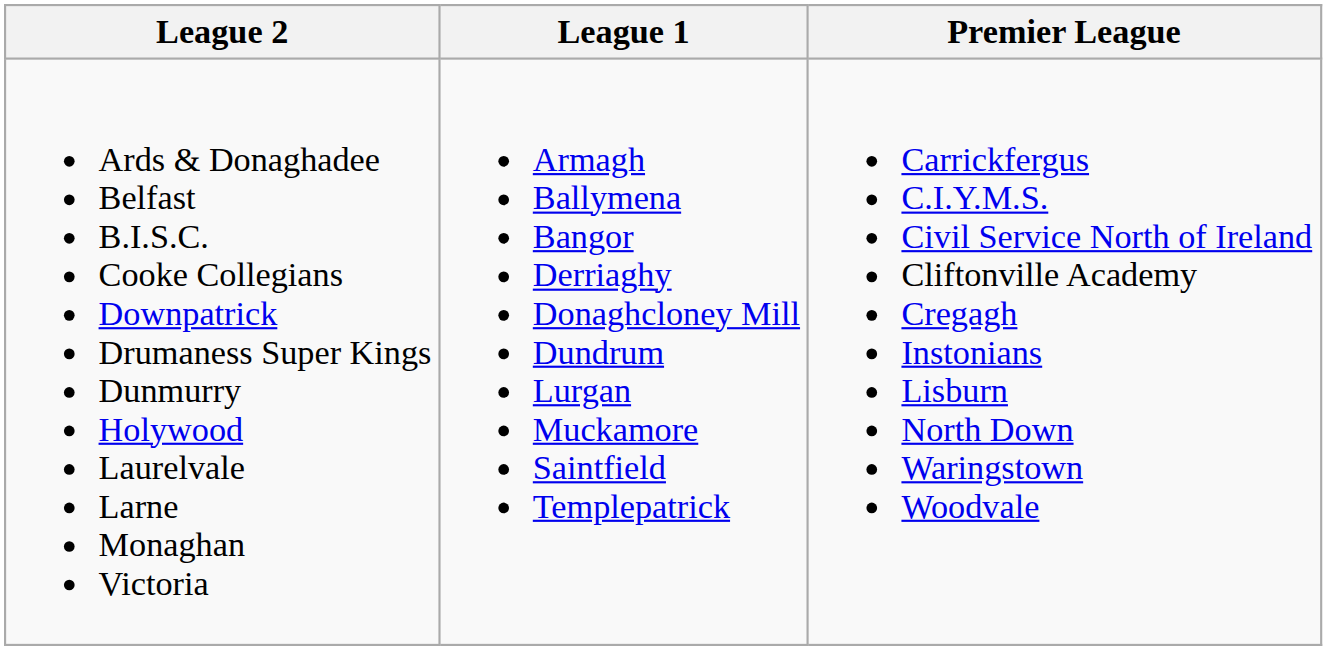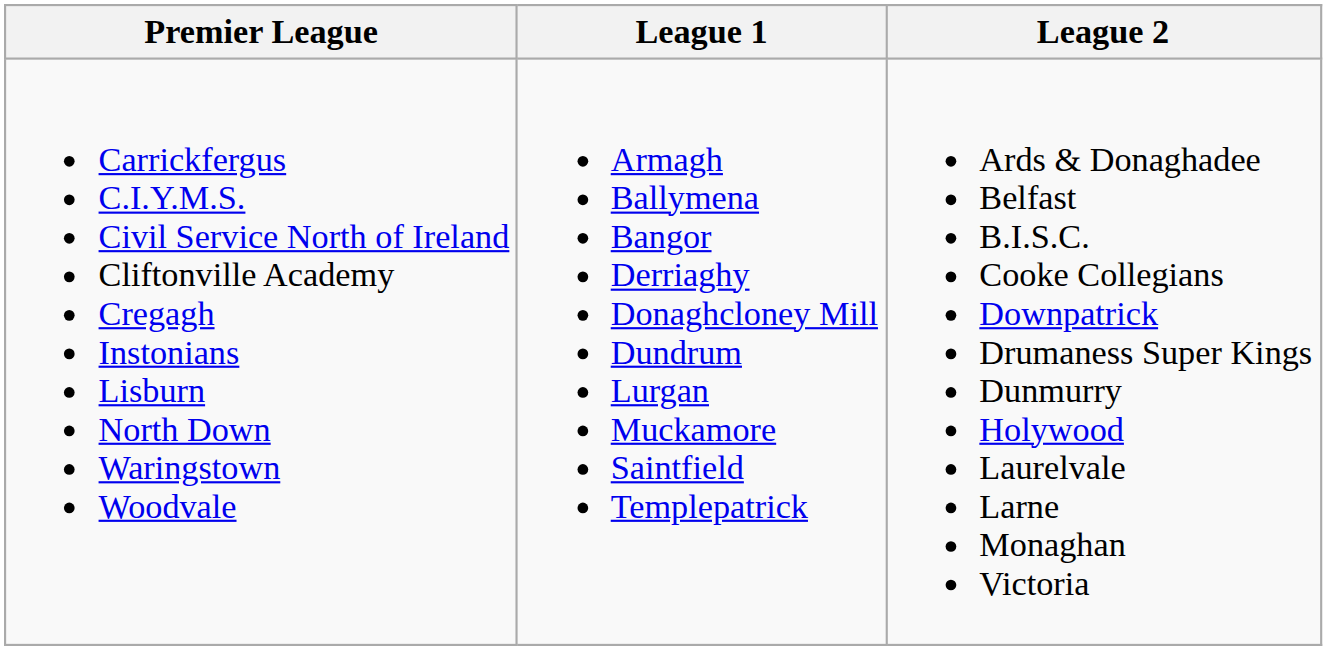columns swapped: Premier League <-> League 2
